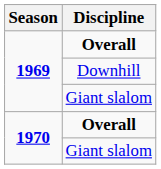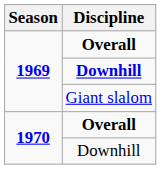row 3 | Discipline: normal -> bold
row 6 | Discipline: Giant slalom -> Downhill
